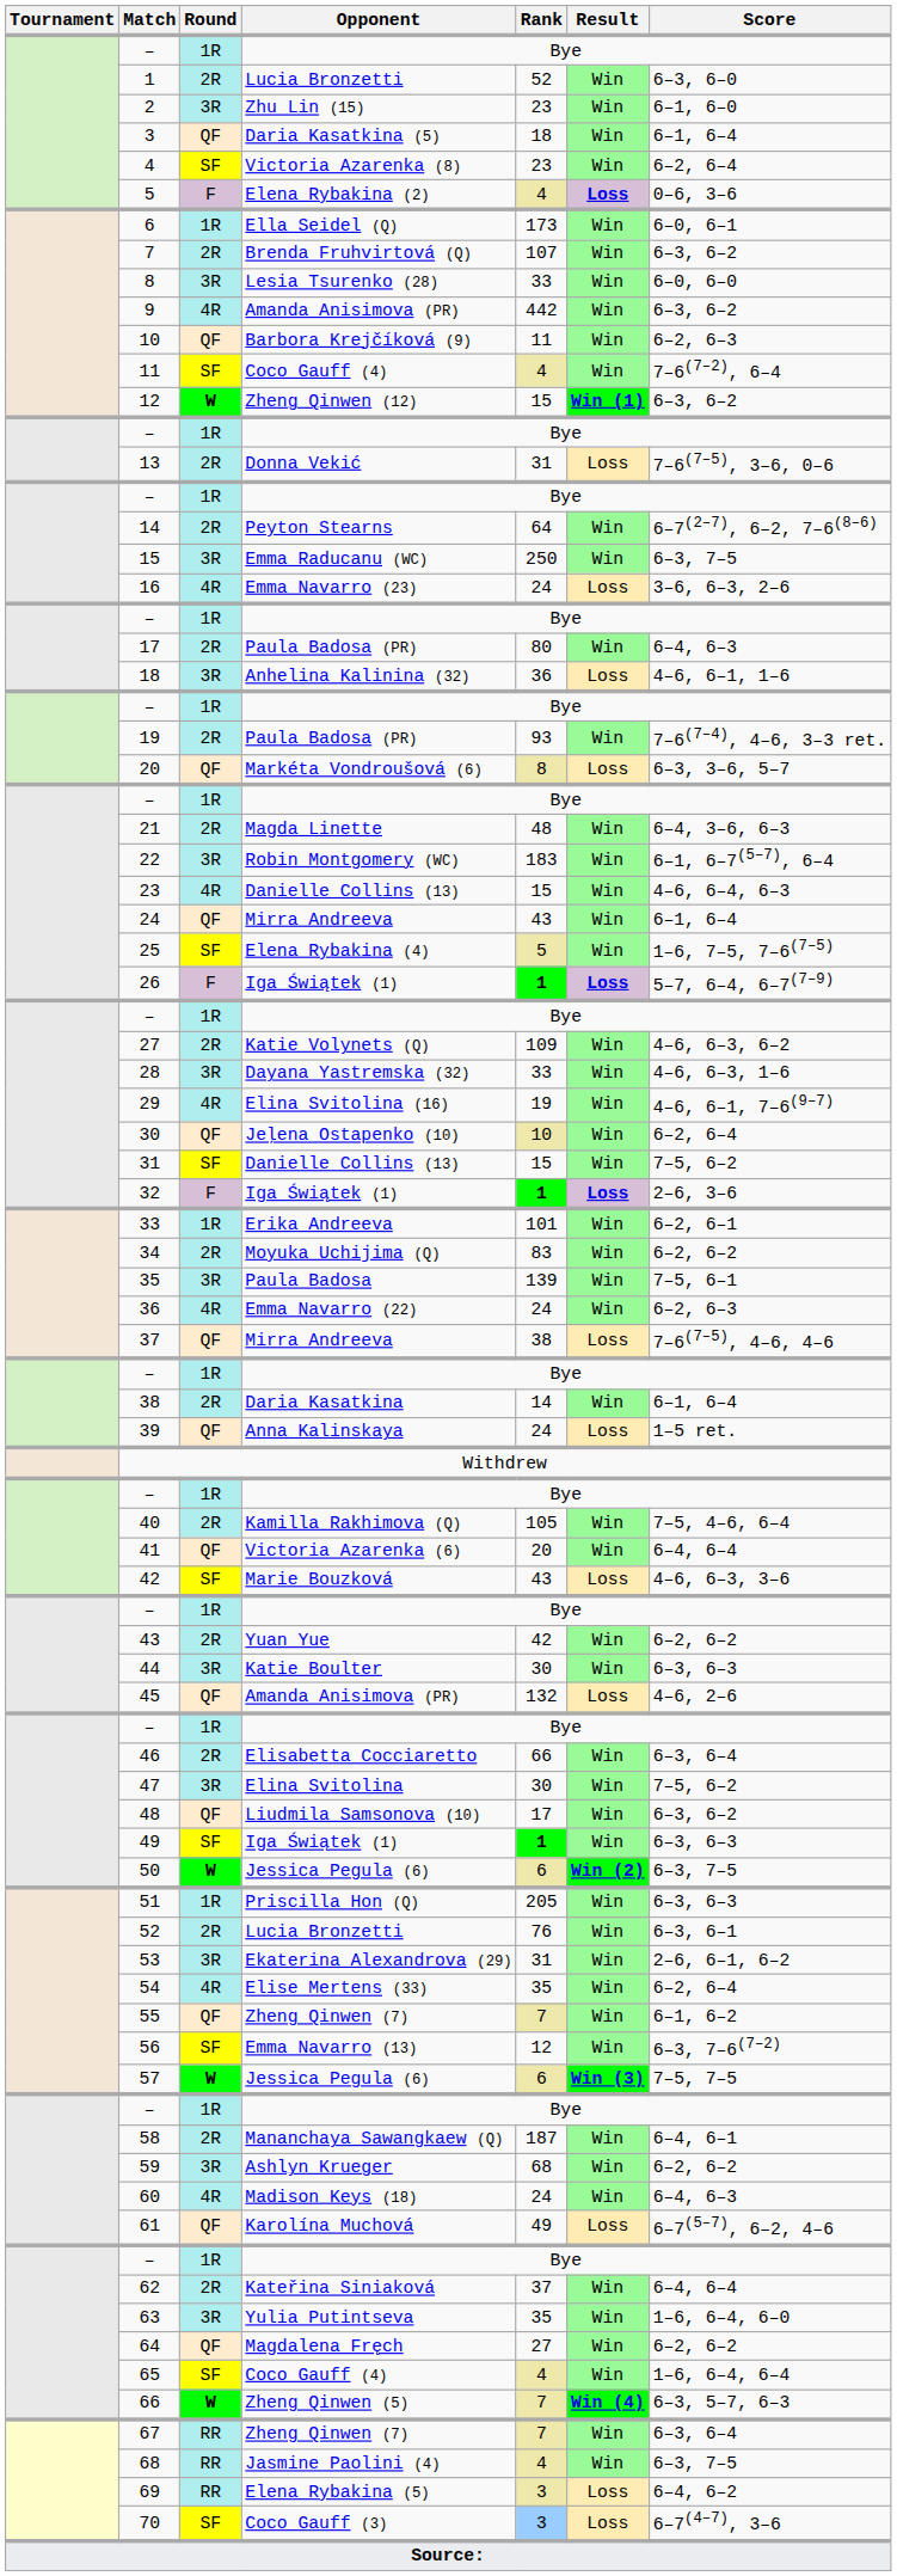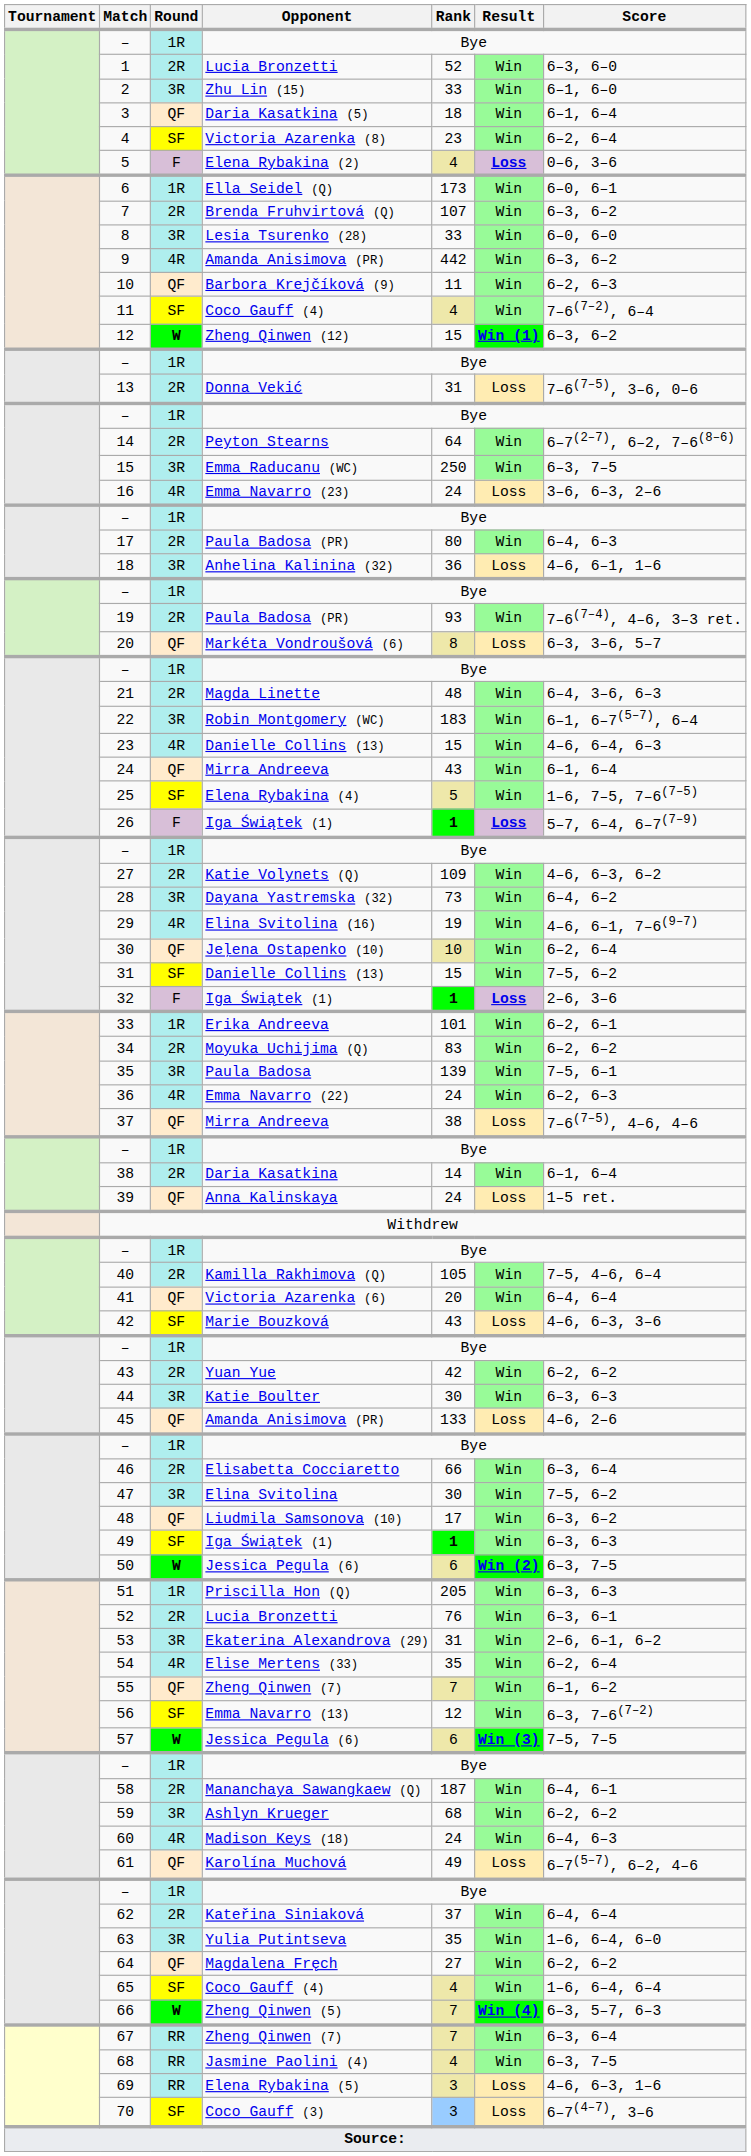2 | Rank: 23 -> 33
28 | Rank: 33 -> 73
28 | Score: 4–6, 6–3, 1–6 -> 6–4, 6–2
45 | Rank: 132 -> 133
69 | Score: 6–4, 6–2 -> 4–6, 6–3, 1–6
